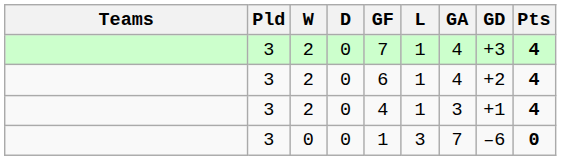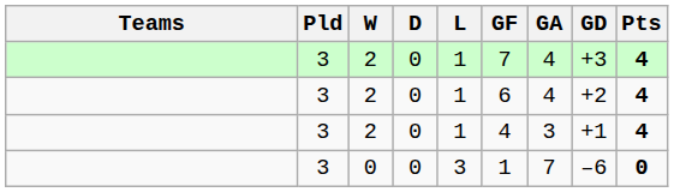columns swapped: L <-> GF
